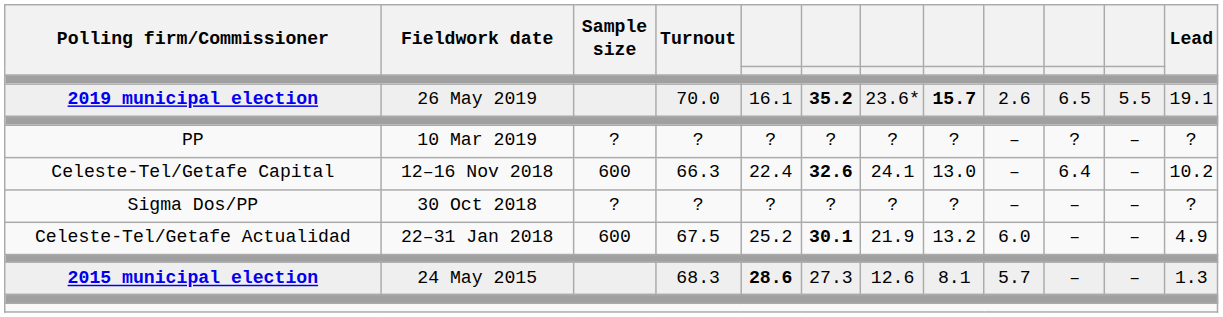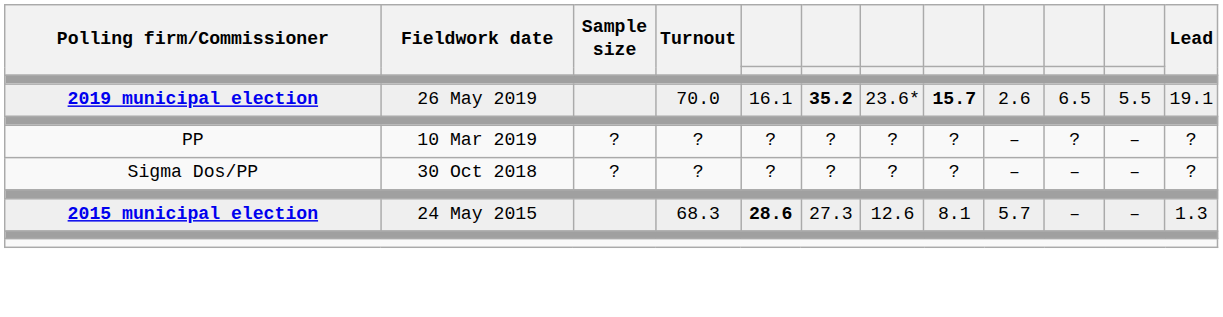- row: Celeste-Tel/Getafe Capital | 12–16 Nov 2018 | 600 | 66.3 | 22.4 | 32.6 | 24.1 | 13.0 | – | 6.4 | – | 10.2
- row: Celeste-Tel/Getafe Actualidad | 22–31 Jan 2018 | 600 | 67.5 | 25.2 | 30.1 | 21.9 | 13.2 | 6.0 | – | – | 4.9
